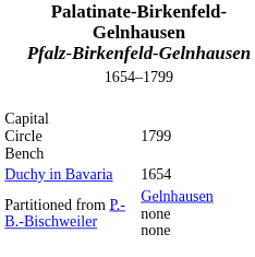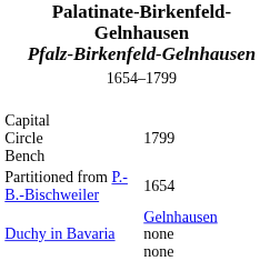row 4 | column 1: Duchy in Bavaria -> Partitioned from P.-B.-Bischweiler
row 5 | column 1: Partitioned from P.-B.-Bischweiler -> Duchy in Bavaria
